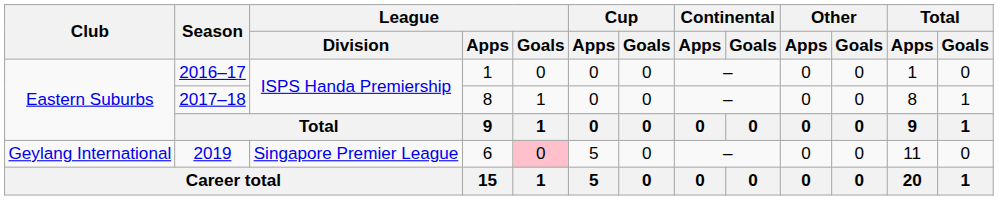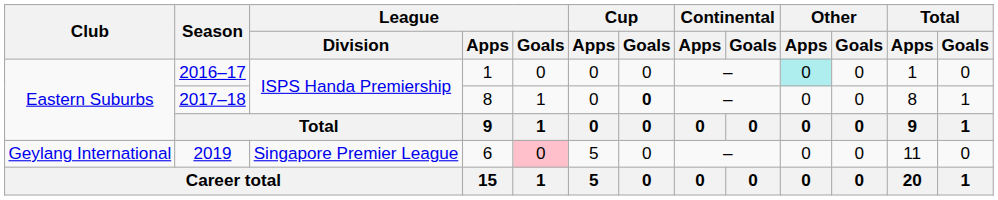2016–17 | Other / Apps: no background -> paleturquoise background
2017–18 | Cup / Goals: normal -> bold
